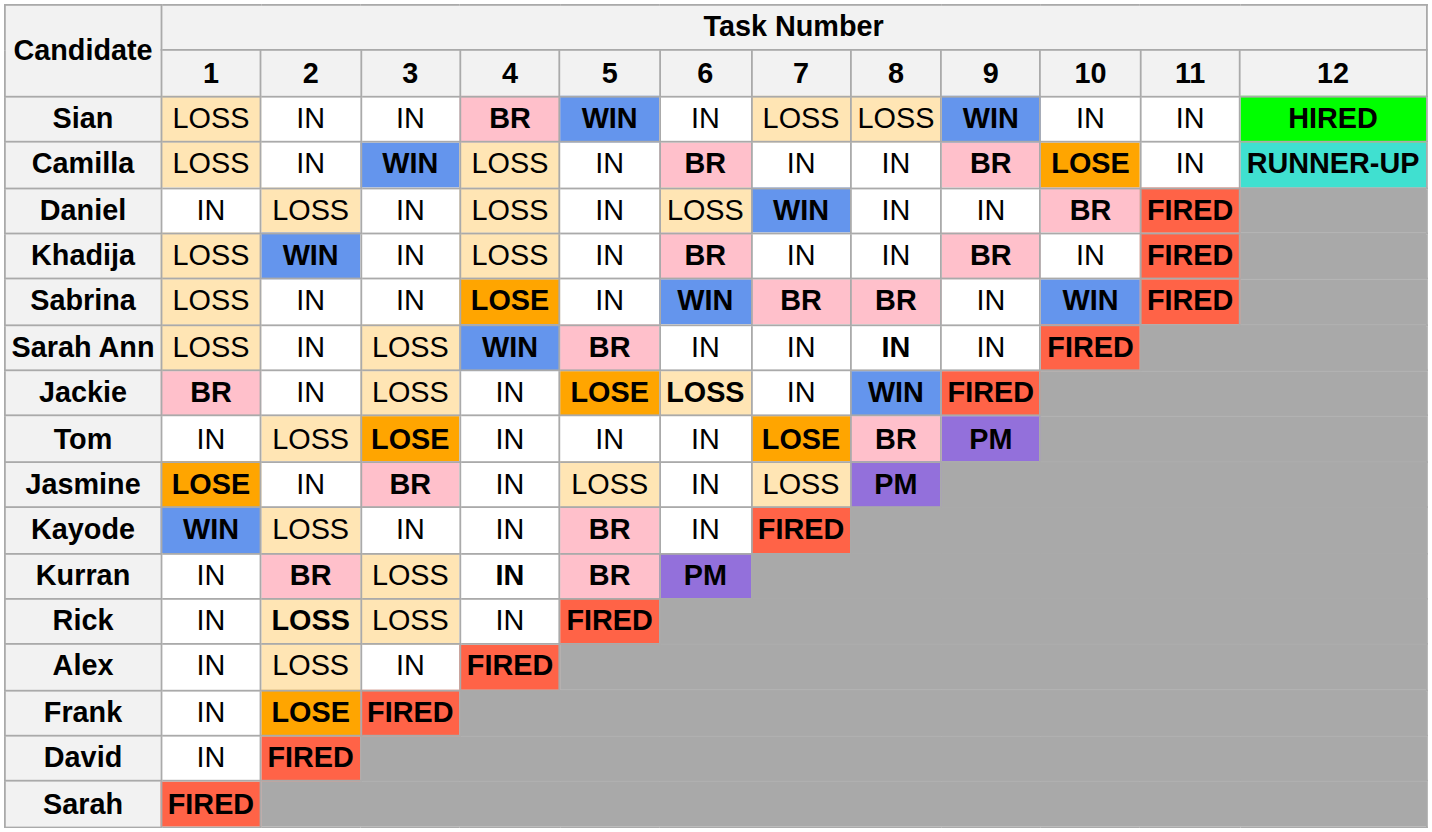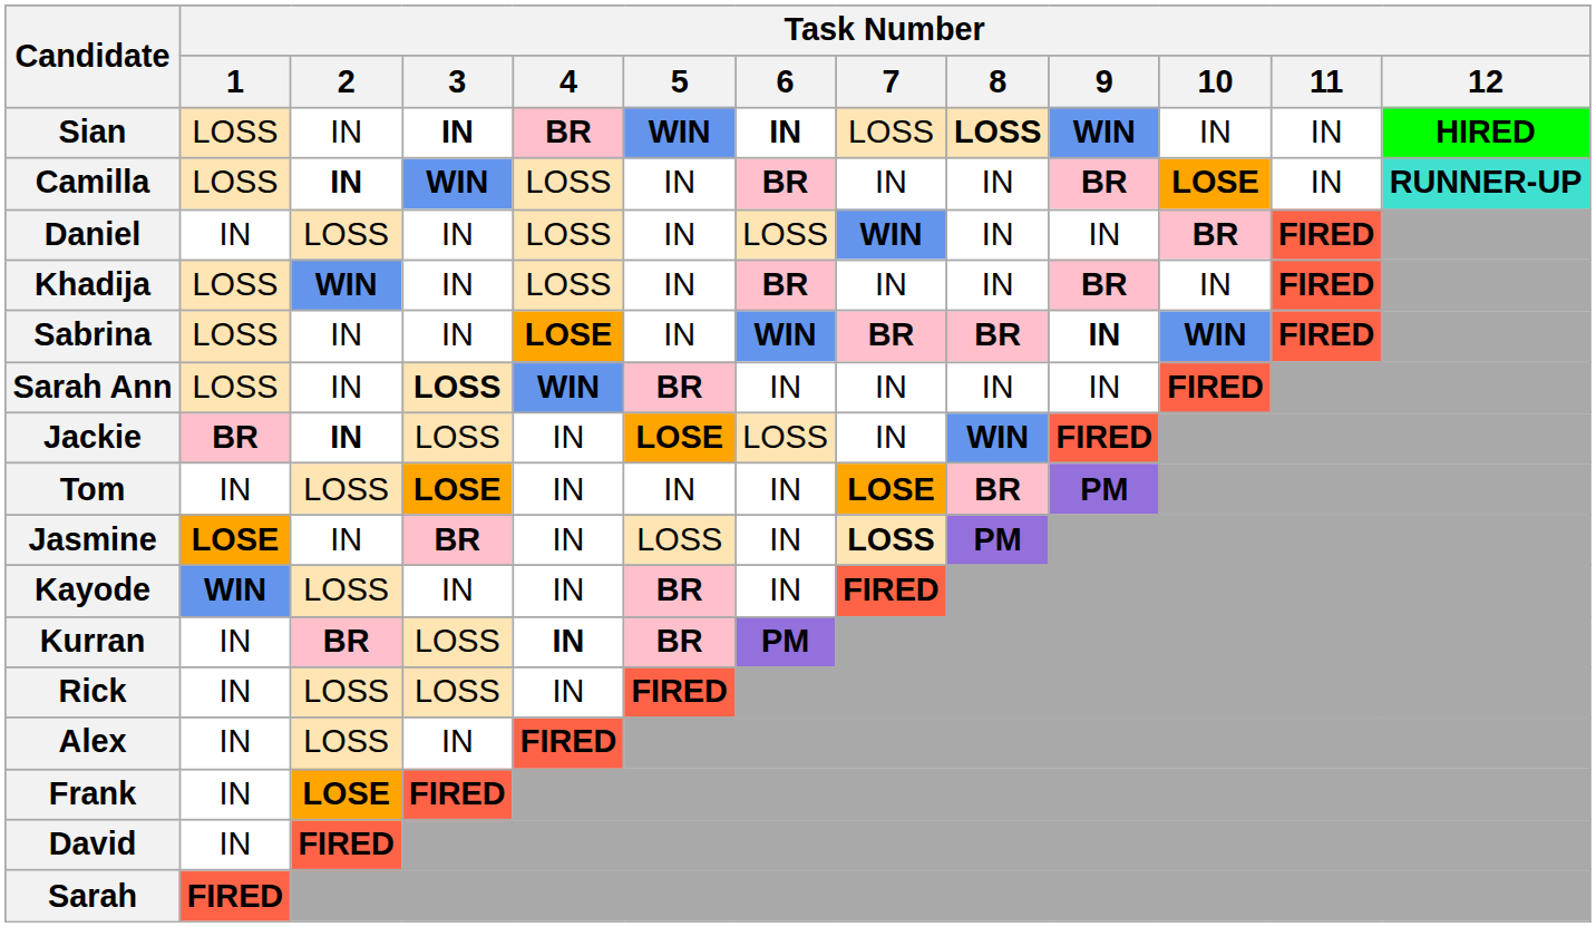Sian | Task Number / 3: normal -> bold
Sian | Task Number / 6: normal -> bold
Sian | Task Number / 8: normal -> bold
Camilla | Task Number / 2: normal -> bold
Sabrina | Task Number / 9: normal -> bold
Sarah Ann | Task Number / 3: normal -> bold
Sarah Ann | Task Number / 8: bold -> normal
Jackie | Task Number / 2: normal -> bold
Jackie | Task Number / 6: bold -> normal
Jasmine | Task Number / 7: normal -> bold
Rick | Task Number / 2: bold -> normal
